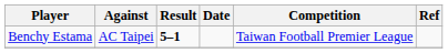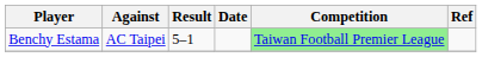Benchy Estama | Result: bold -> normal
Benchy Estama | Competition: no background -> lightgreen background
